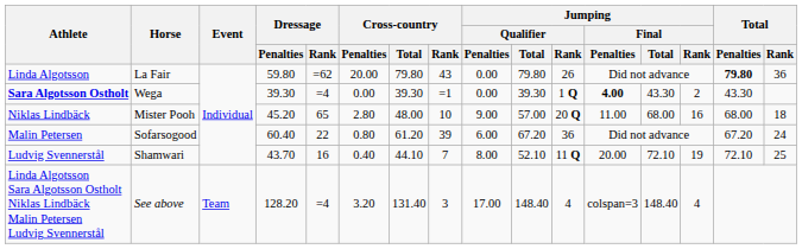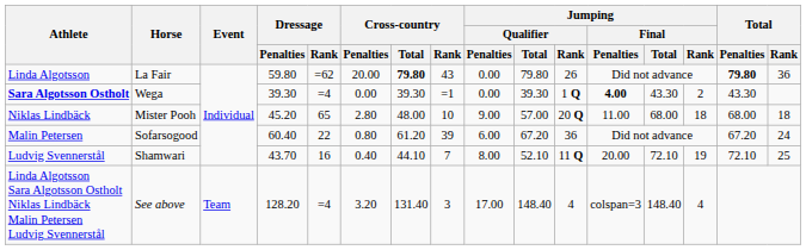Linda Algotsson | Cross-country / Total: normal -> bold
Niklas Lindbäck | Jumping / Final / Rank: 16 -> 18
